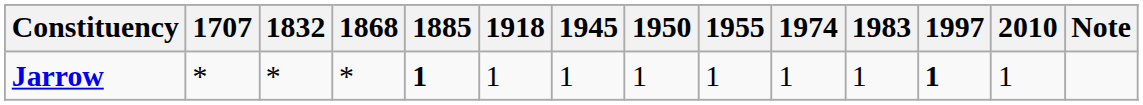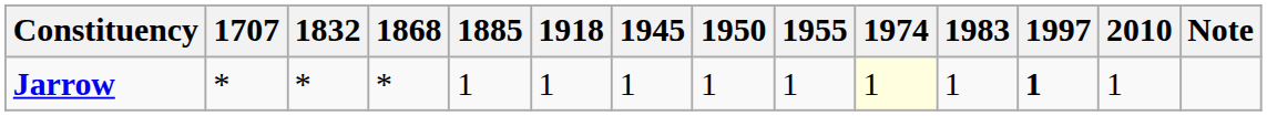Jarrow | 1885: bold -> normal
Jarrow | 1974: no background -> lightyellow background
